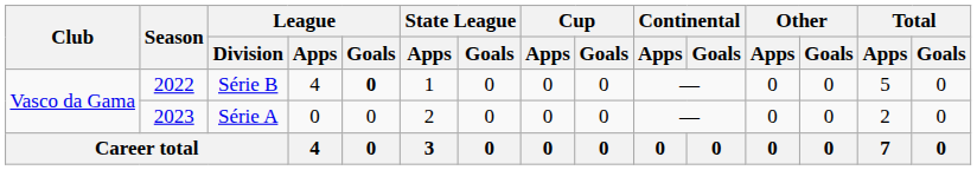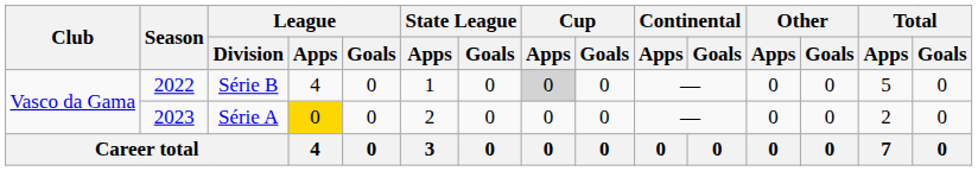Série B | League / Goals: bold -> normal
Série B | Cup / Apps: no background -> lightgrey background
Série A | League / Apps: no background -> gold background
